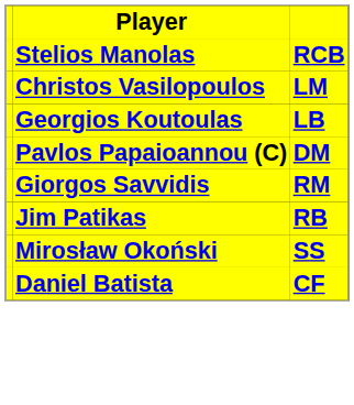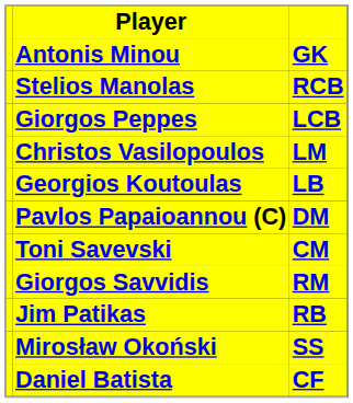+ row: Antonis Minou | GK
+ row: Giorgos Peppes | LCB
+ row: Toni Savevski | CM
